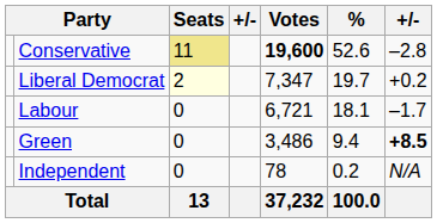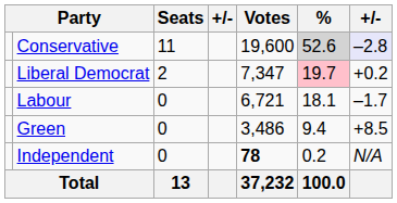Conservative | Seats: khaki background -> no background
Conservative | Votes: bold -> normal
Conservative | %: no background -> lightgrey background
Conservative | column 7: no background -> lavender background
Liberal Democrat | Seats: lightyellow background -> no background
Liberal Democrat | %: no background -> pink background
Green | column 7: bold -> normal
Independent | Votes: normal -> bold
